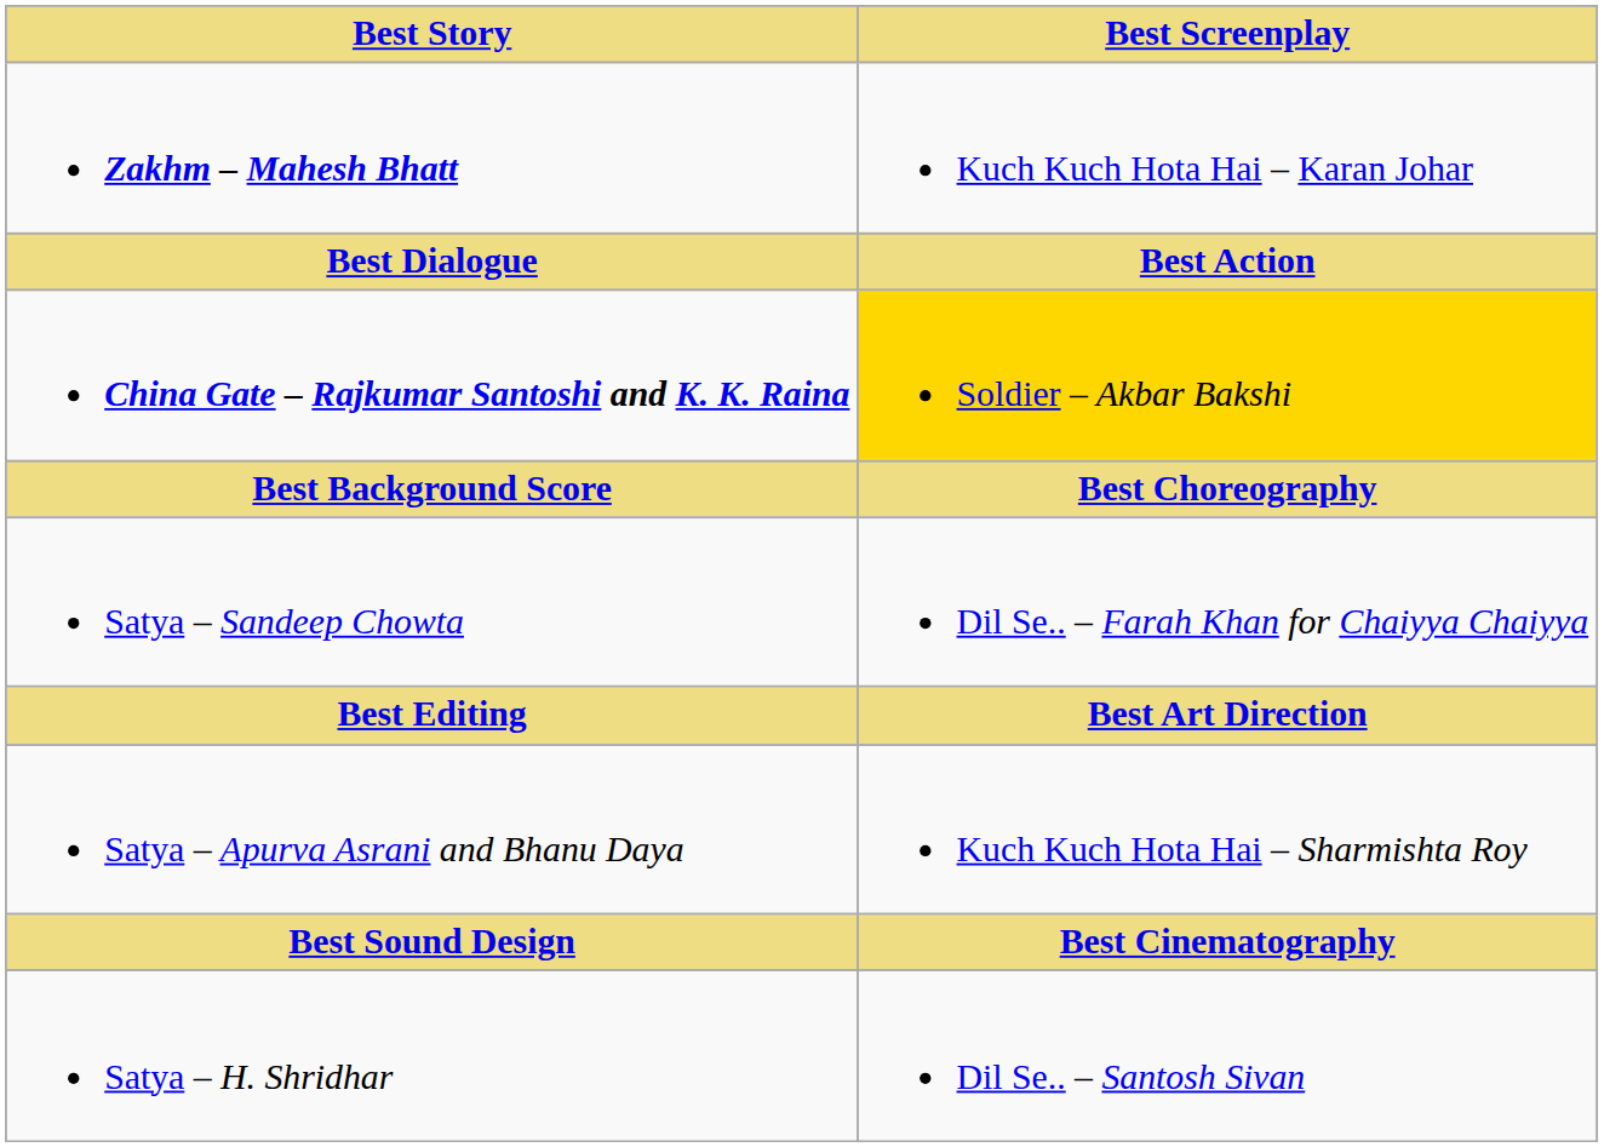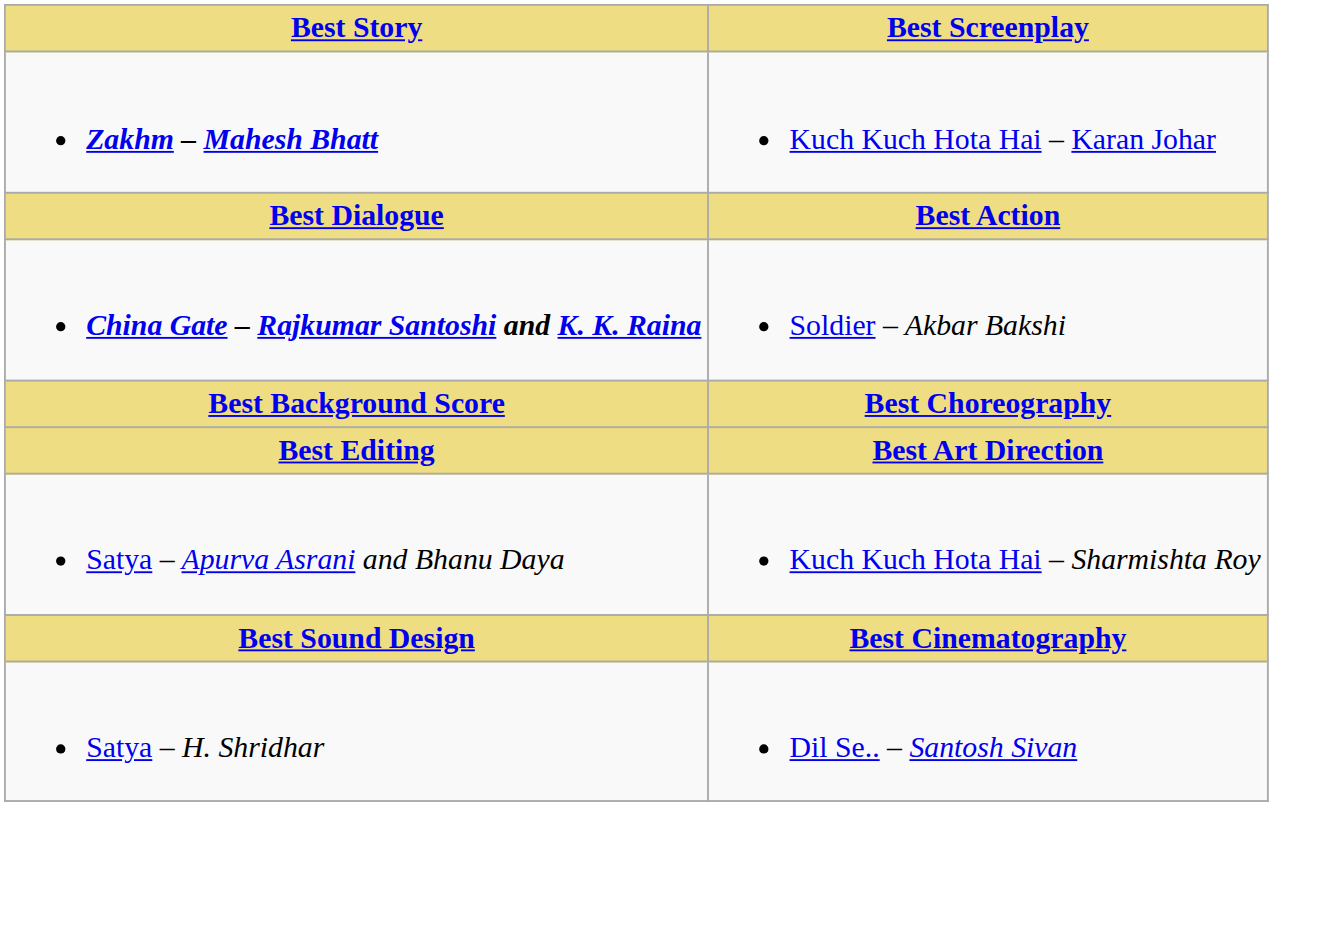China Gate – Rajkumar Santoshi and K. K. Raina | Best Screenplay: gold background -> no background
- row: Satya – Sandeep Chowta | Dil Se.. – Farah Khan for Chaiyya Chaiyya
